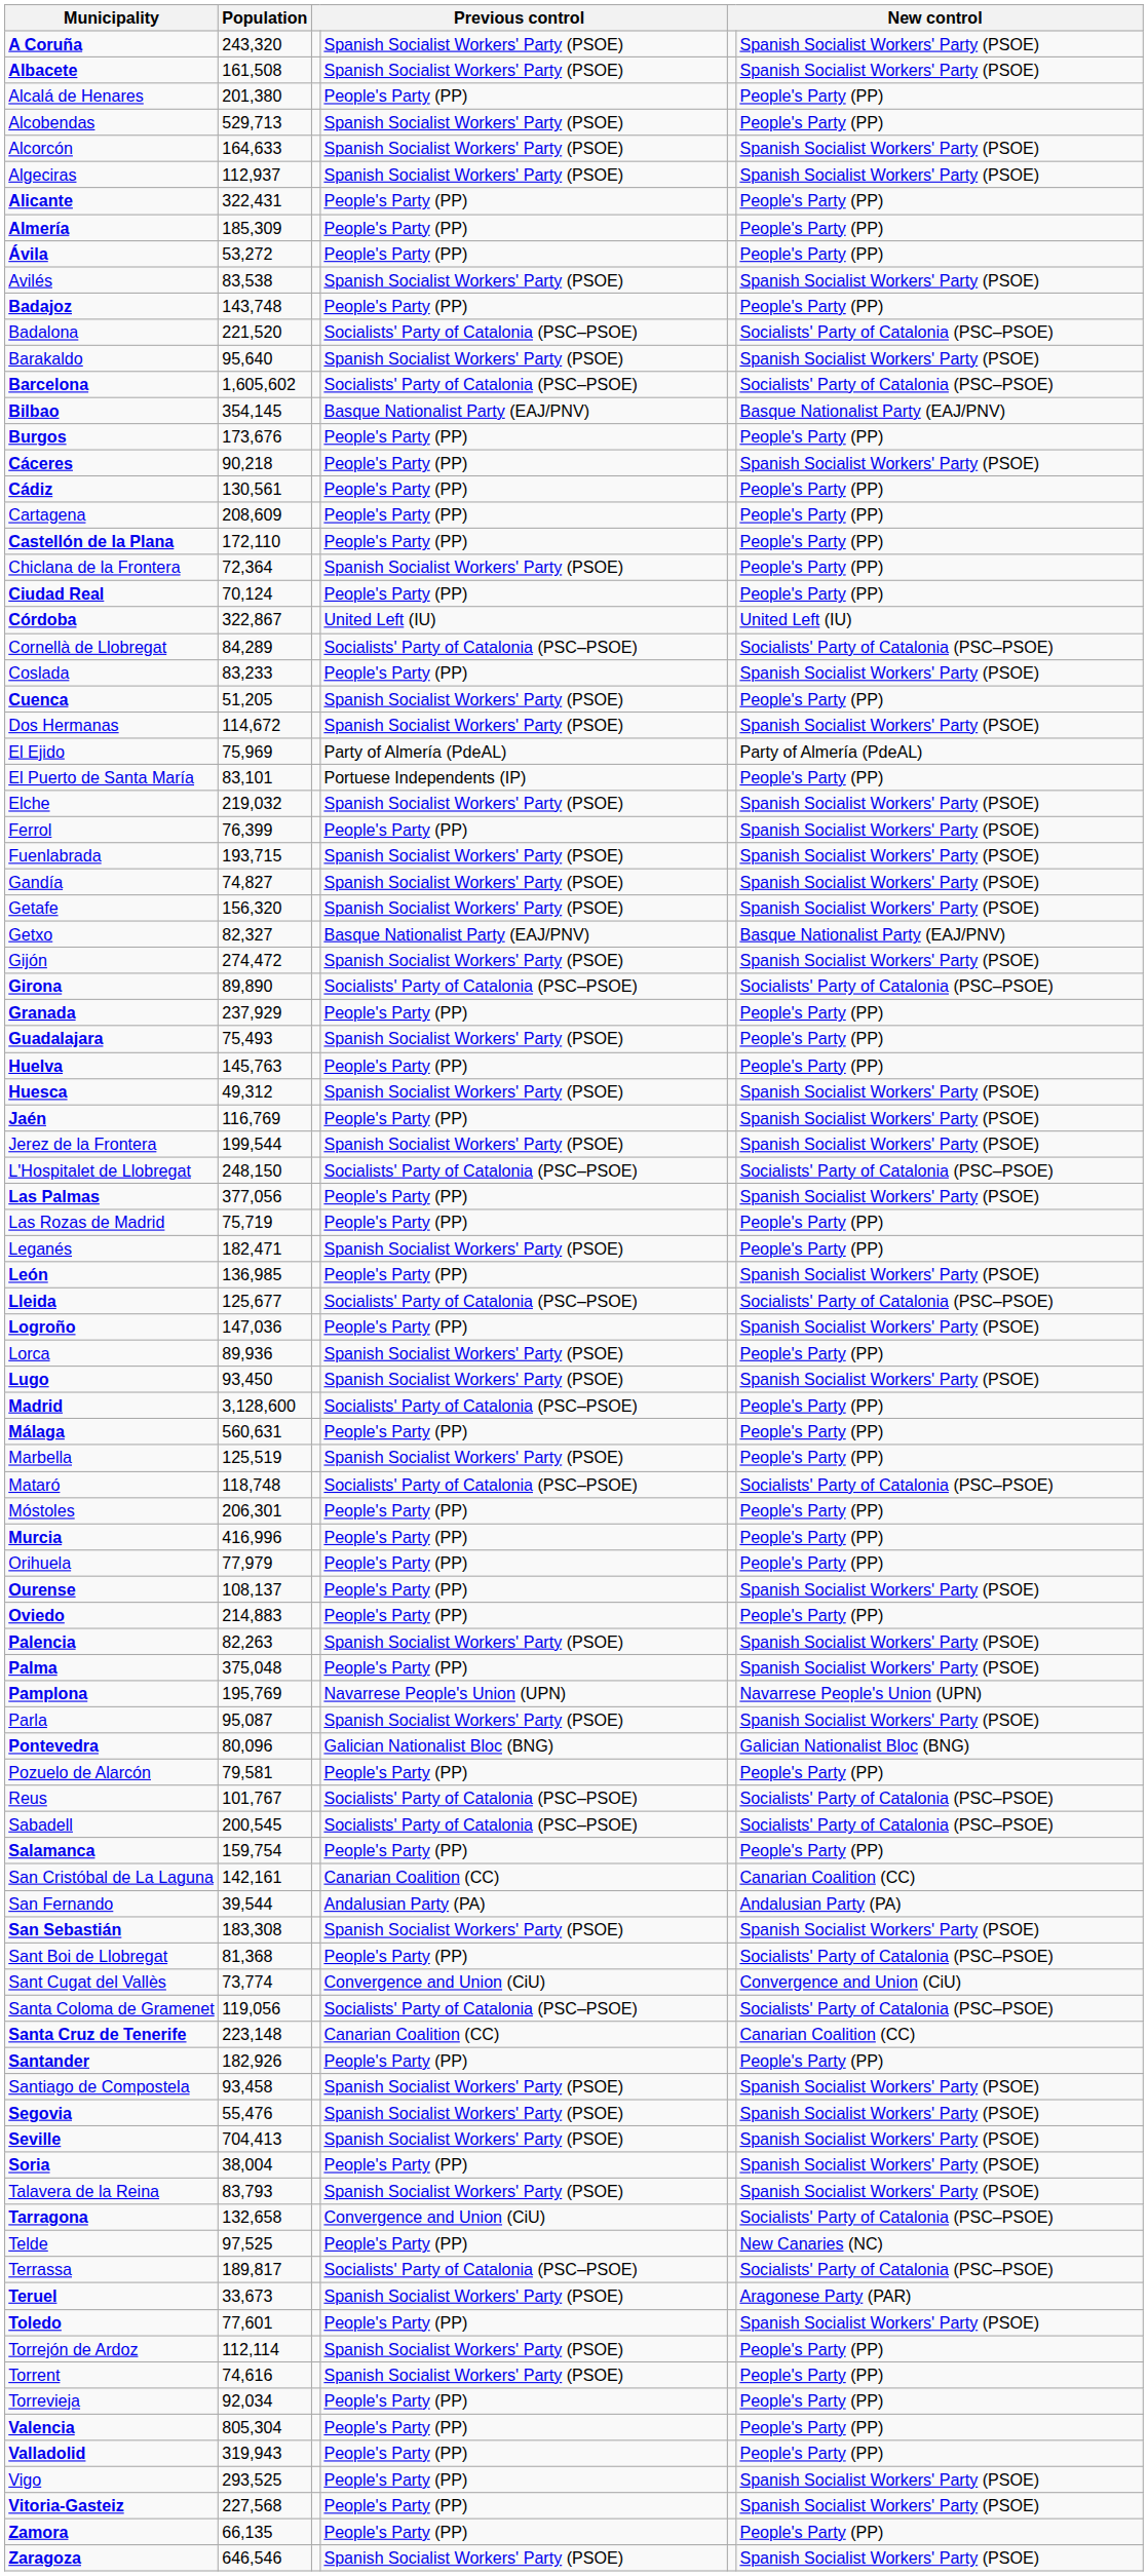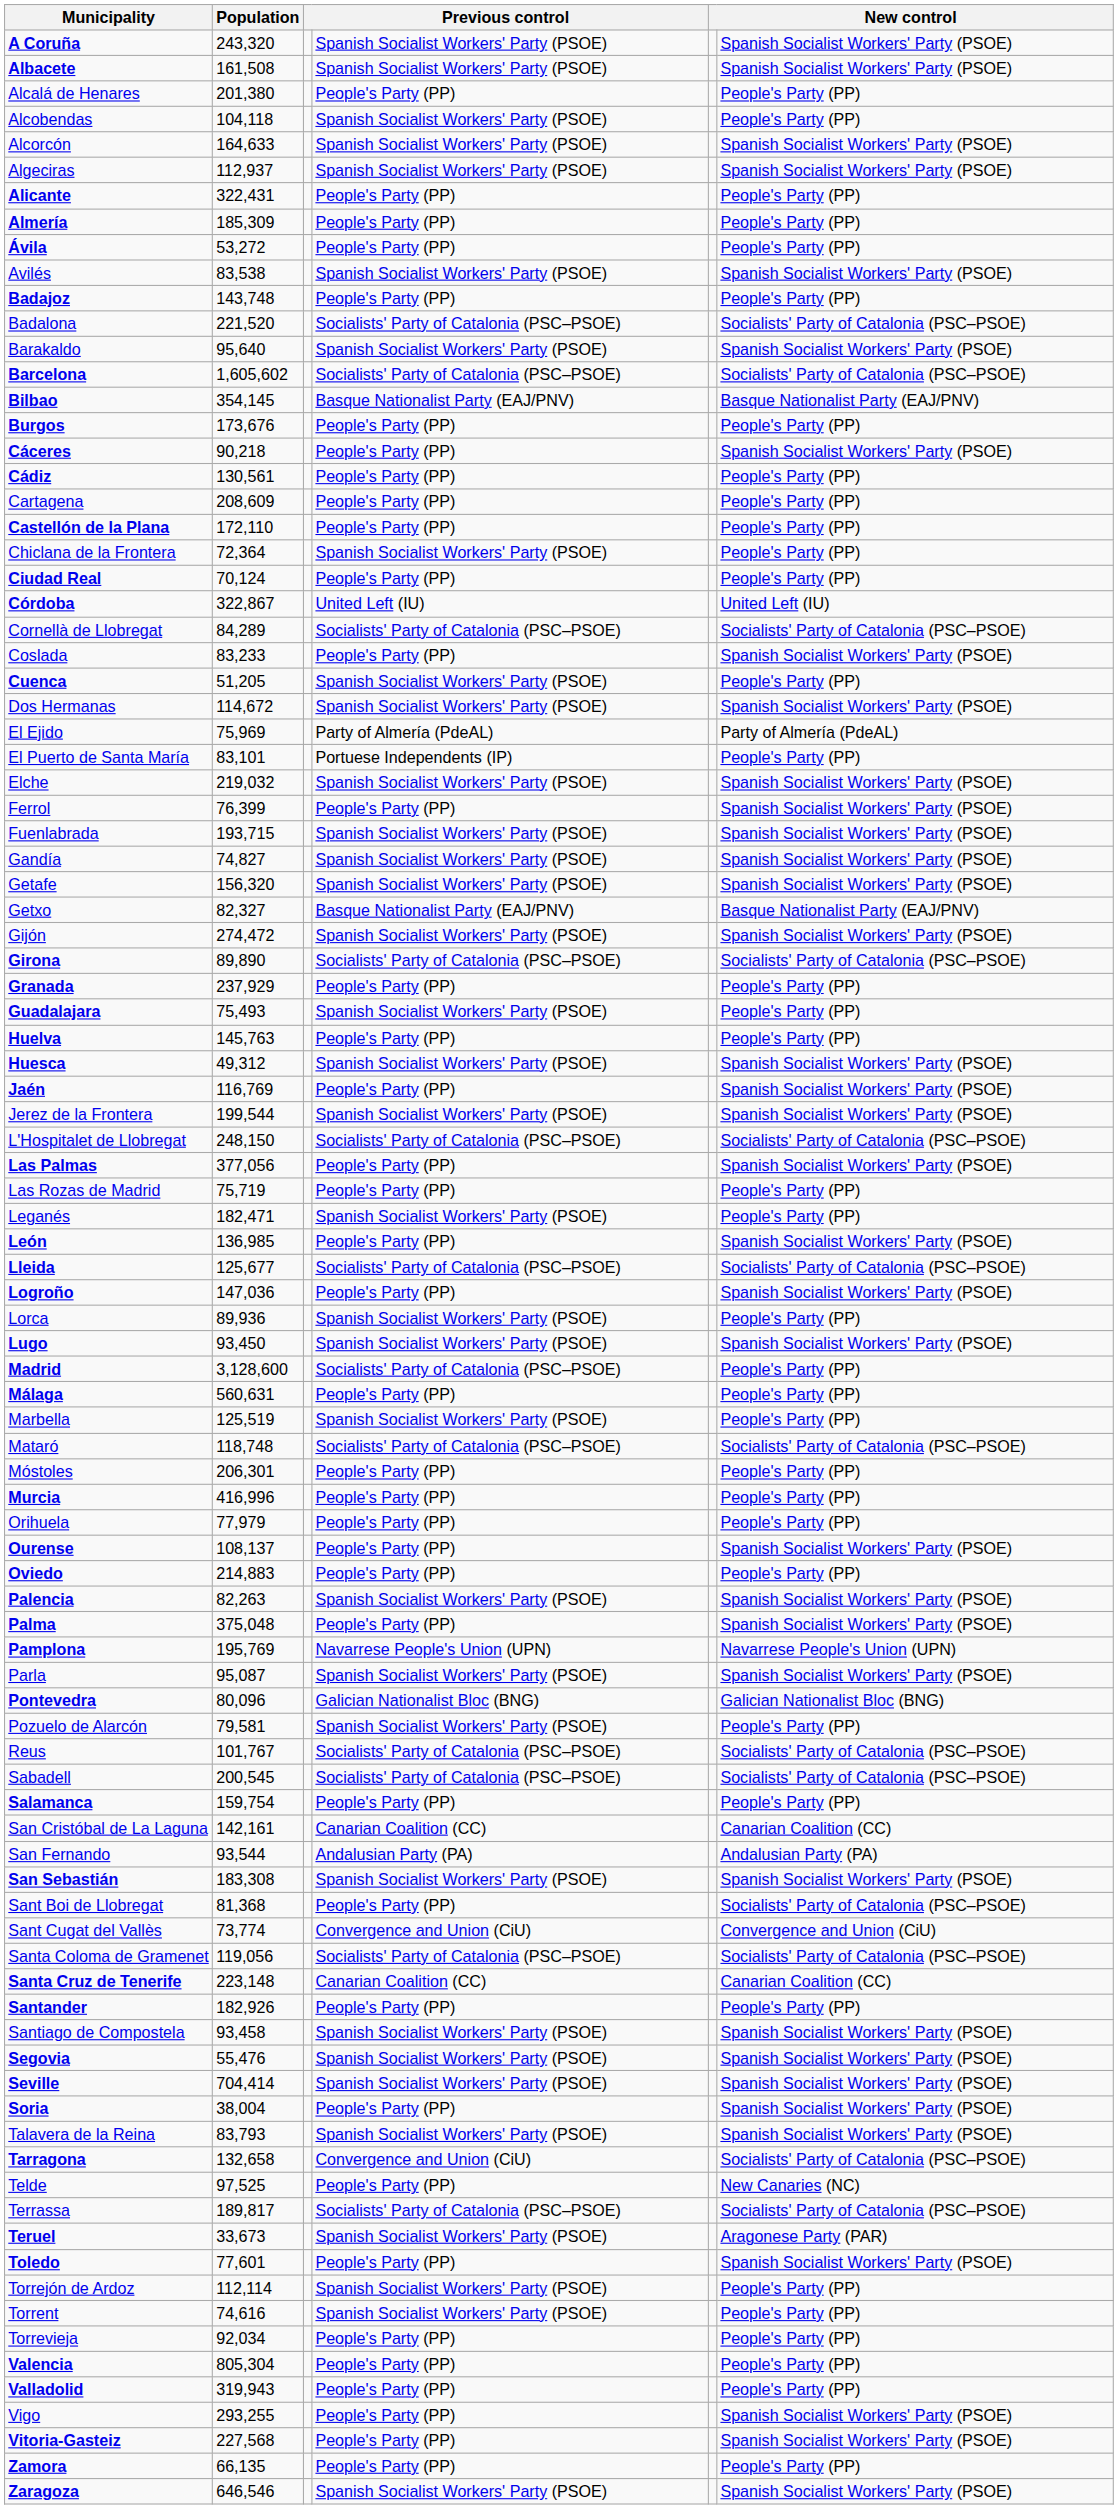Alcobendas | Population: 529,713 -> 104,118
Pozuelo de Alarcón | column 4: People's Party (PP) -> Spanish Socialist Workers' Party (PSOE)
San Fernando | Population: 39,544 -> 93,544
Seville | Population: 704,413 -> 704,414
Vigo | Population: 293,525 -> 293,255
